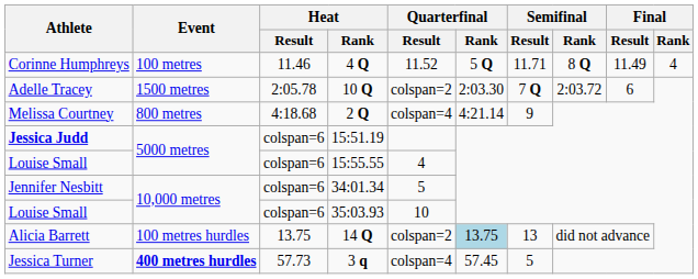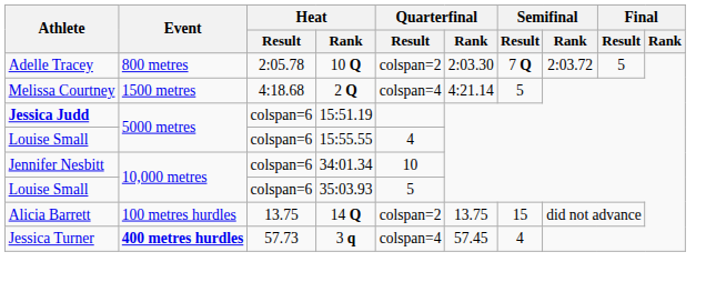- row: Corinne Humphreys | 100 metres | 11.46 | 4 Q | 11.52 | 5 Q | 11.71 | 8 Q | 11.49 | 4
10 Q | Event: 1500 metres -> 800 metres
10 Q | Final / Result: 6 -> 5
2 Q | Event: 800 metres -> 1500 metres
2 Q | Semifinal / Result: 9 -> 5
34:01.34 | Quarterfinal / Result: 5 -> 10
35:03.93 | Quarterfinal / Result: 10 -> 5
14 Q | Quarterfinal / Rank: lightblue background -> no background
14 Q | Semifinal / Result: 13 -> 15
3 q | Semifinal / Result: 5 -> 4
